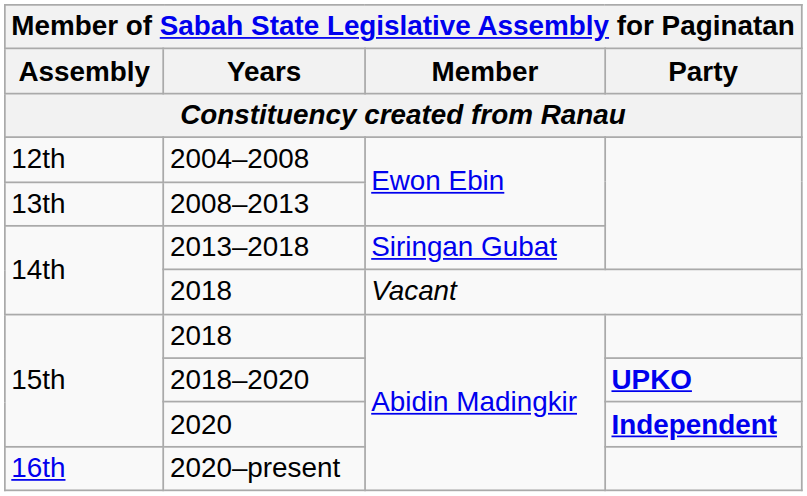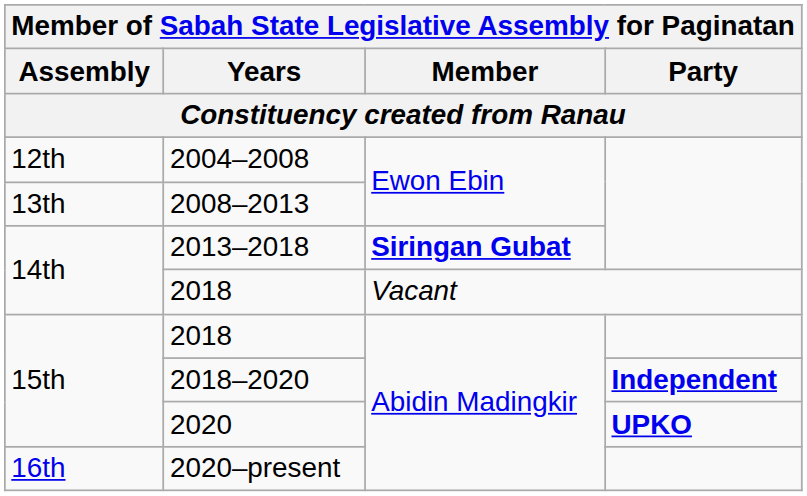2013–2018 | Member: normal -> bold
2018–2020 | Party: UPKO -> Independent
2020 | Party: Independent -> UPKO
